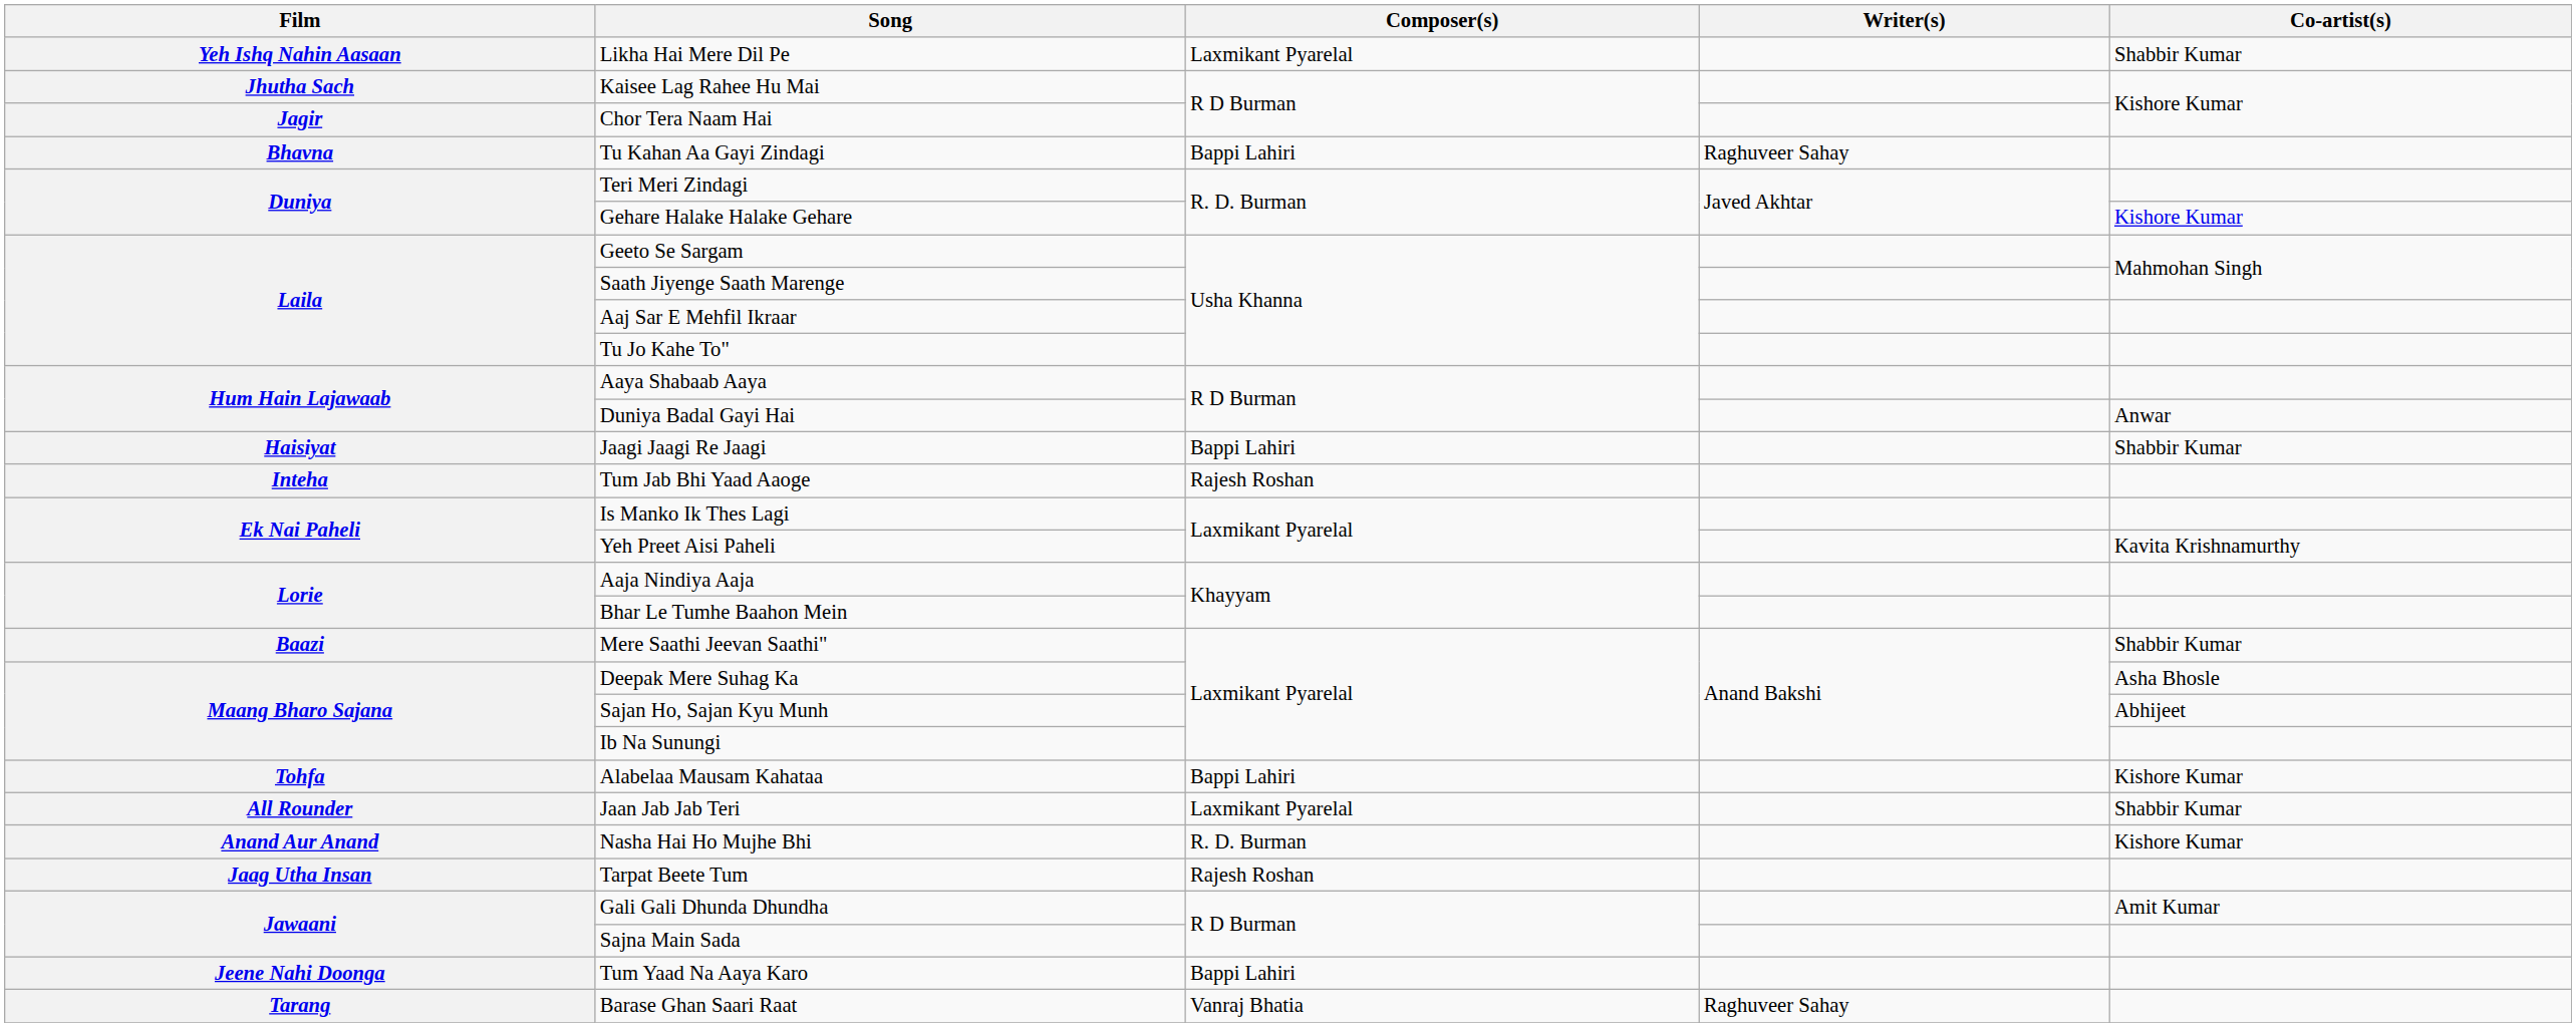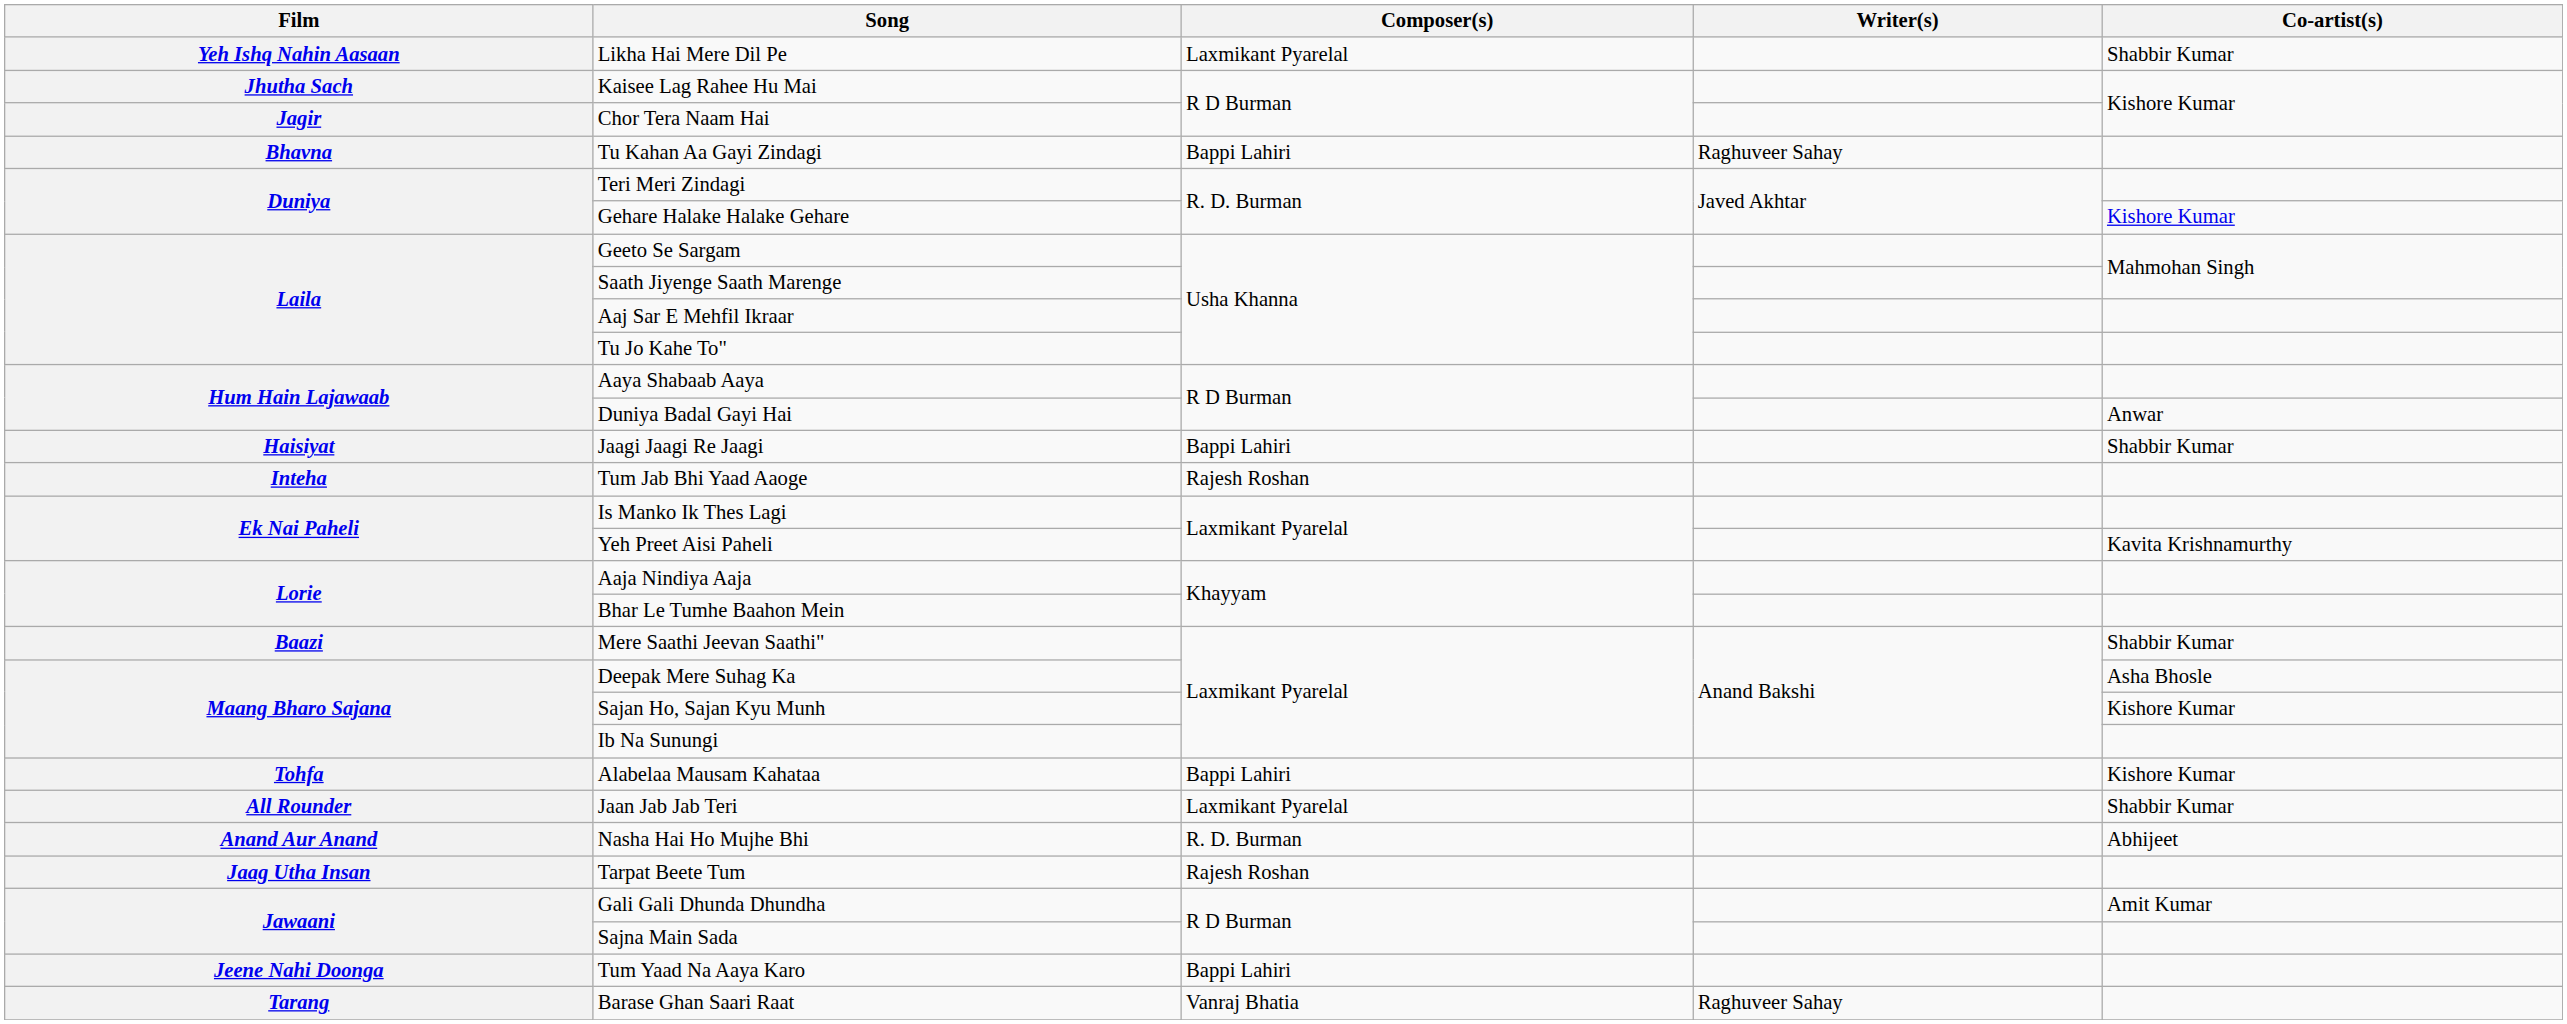Sajan Ho, Sajan Kyu Munh | Co-artist(s): Abhijeet -> Kishore Kumar
Nasha Hai Ho Mujhe Bhi | Co-artist(s): Kishore Kumar -> Abhijeet
